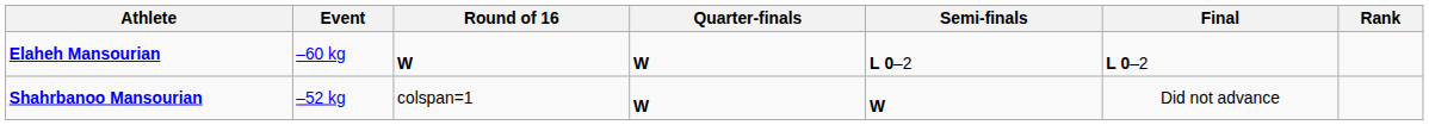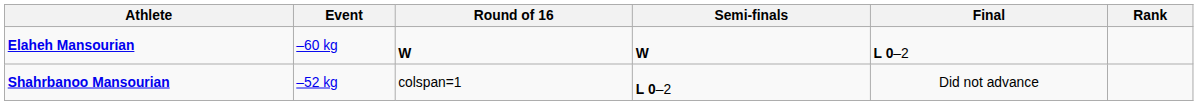- column: Quarter-finals | W | W
Elaheh Mansourian | Semi-finals: L 0–2 -> W
Shahrbanoo Mansourian | Semi-finals: W -> L 0–2
